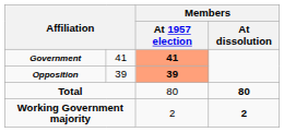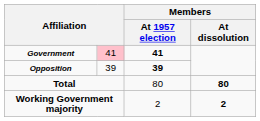Government | column 2: no background -> pink background
Government | Members / At 1957 election: lightsalmon background -> no background
Opposition | Members / At 1957 election: lightsalmon background -> no background
